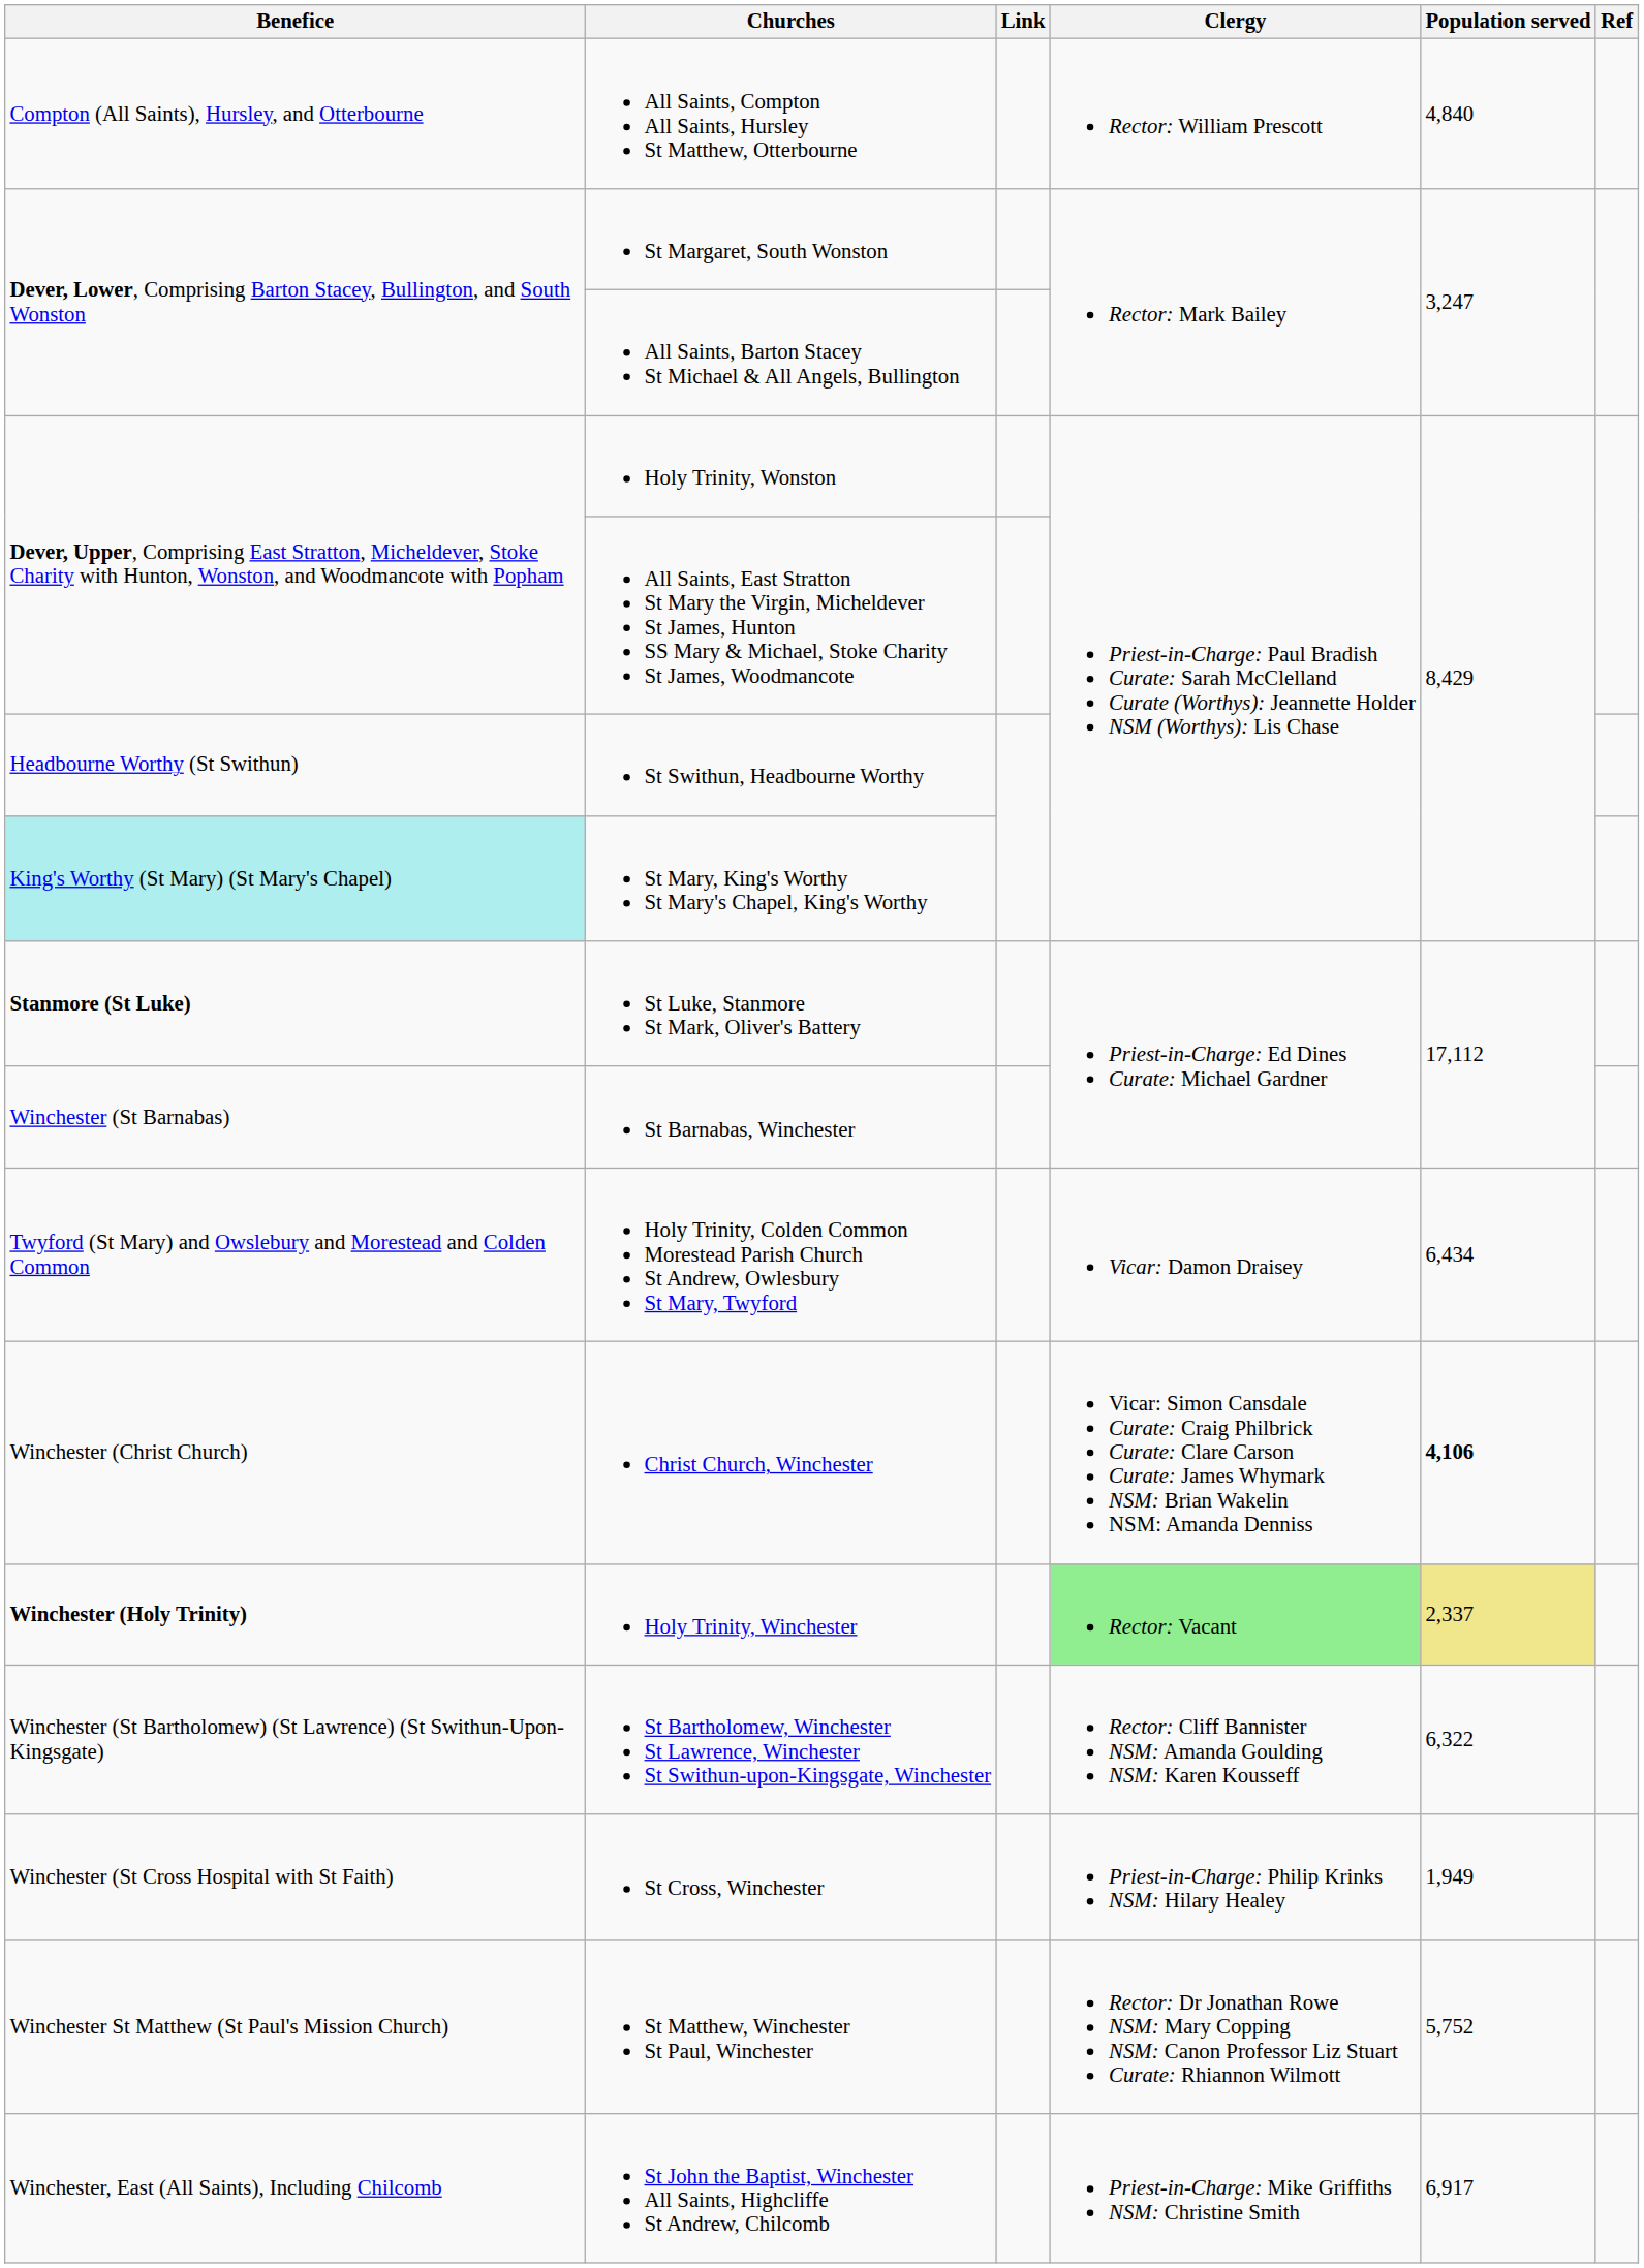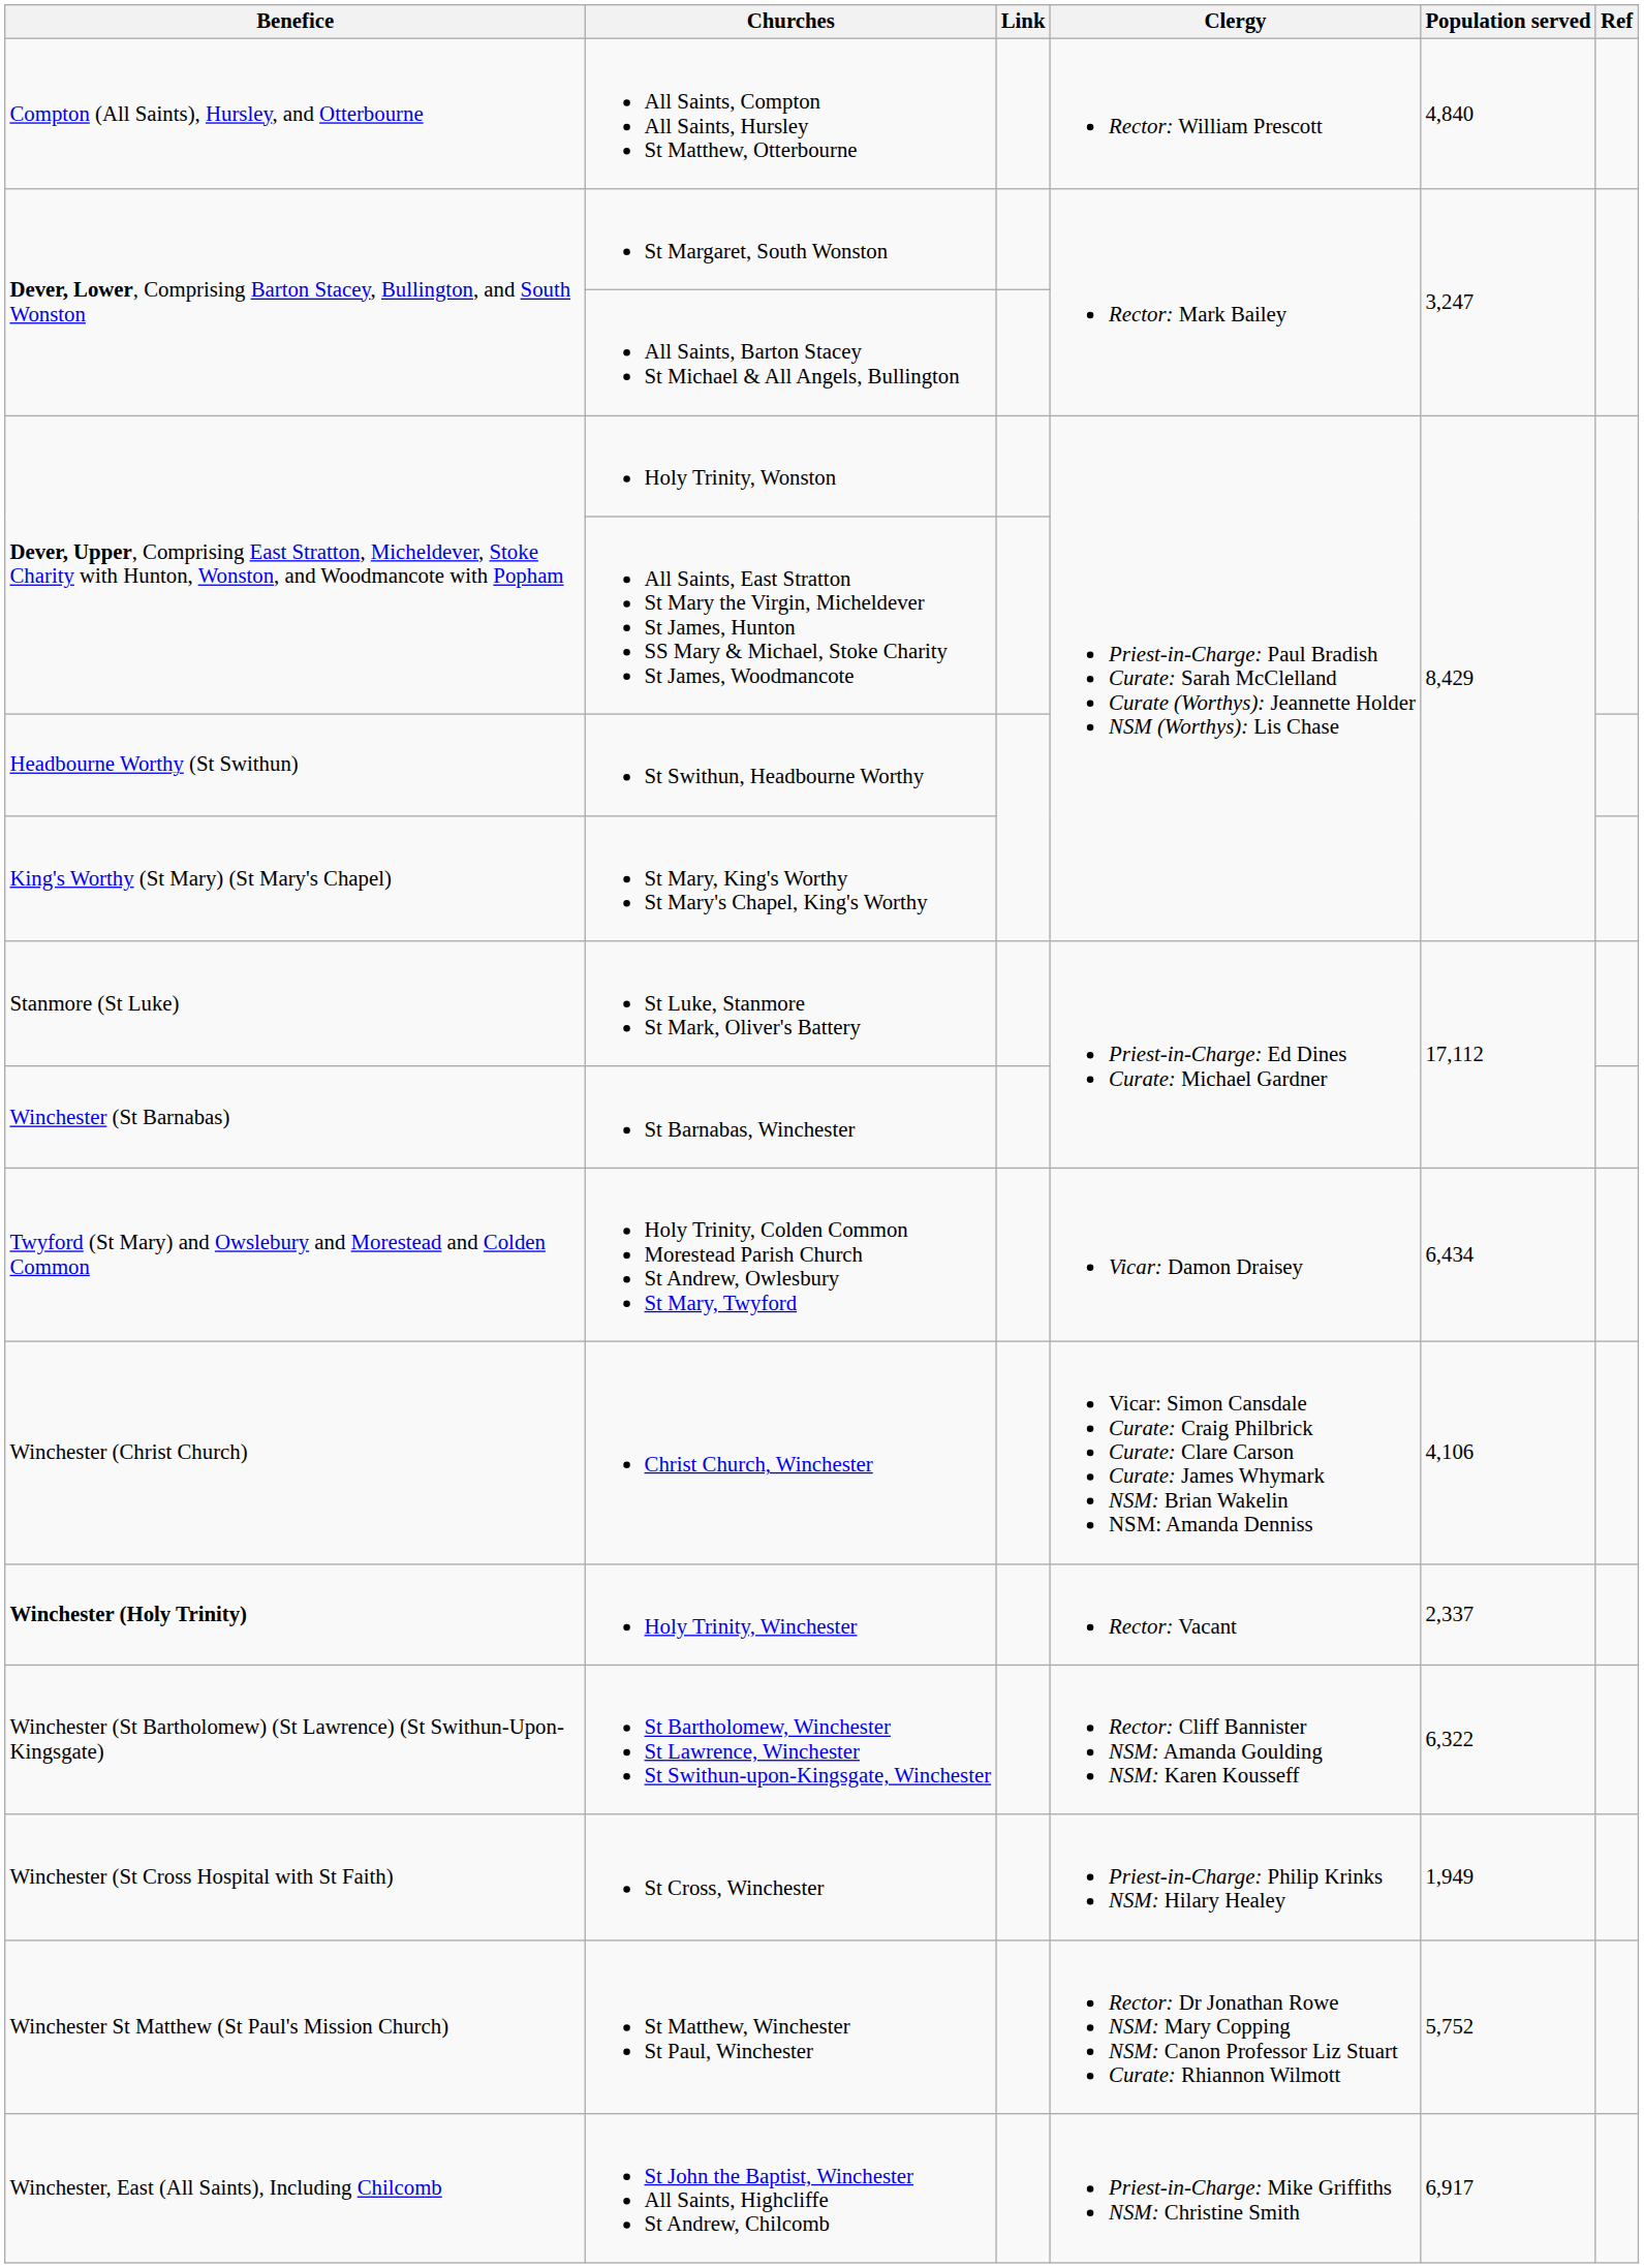St Mary, King's Worthy St Mary's Chapel, King's Worthy | Benefice: paleturquoise background -> no background
St Luke, Stanmore St Mark, Oliver's Battery | Benefice: bold -> normal
Christ Church, Winchester | Population served: bold -> normal
Holy Trinity, Winchester | Clergy: lightgreen background -> no background
Holy Trinity, Winchester | Population served: khaki background -> no background
